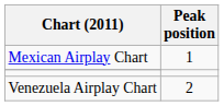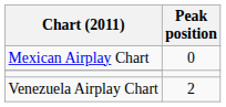row 2 | Peak position: 1 -> 0
